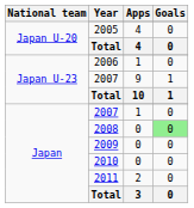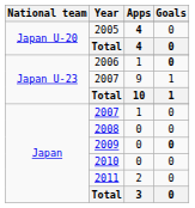2005 | Apps: normal -> bold
2006 | Goals: normal -> bold
2008 | Goals: lightgreen background -> no background
2009 | Goals: normal -> bold
